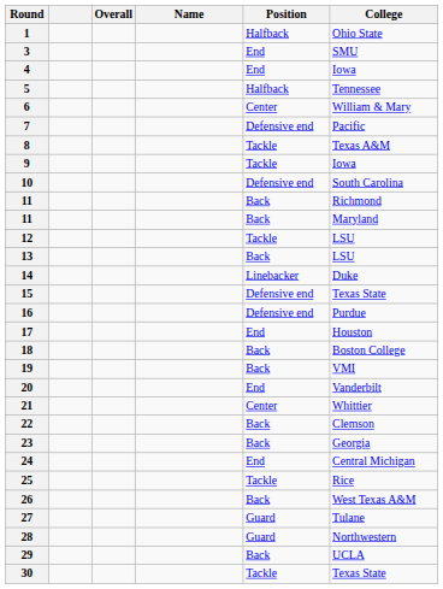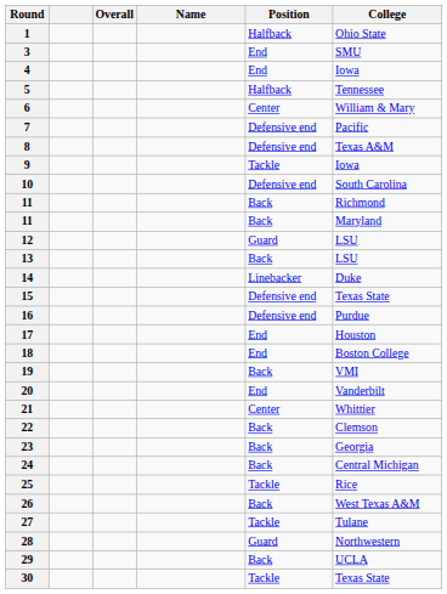8 | Position: Tackle -> Defensive end
12 | Position: Tackle -> Guard
18 | Position: Back -> End
24 | Position: End -> Back
27 | Position: Guard -> Tackle
